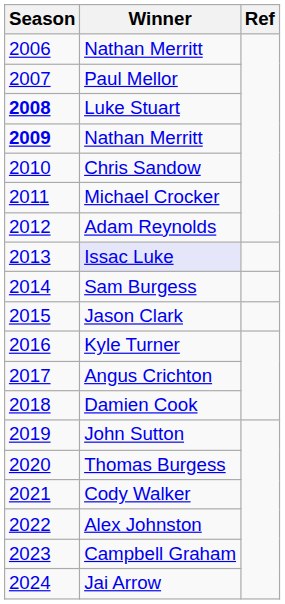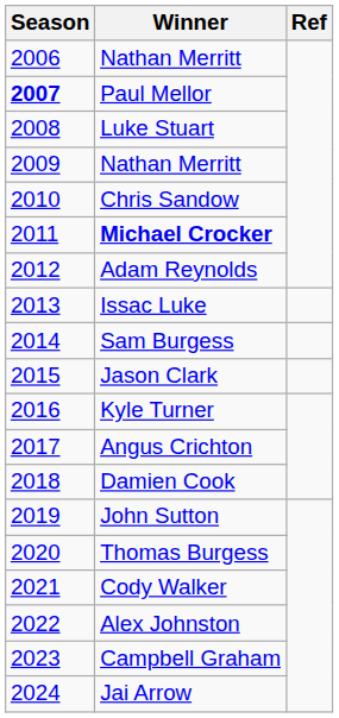Paul Mellor | Season: normal -> bold
Luke Stuart | Season: bold -> normal
2009 / Nathan Merritt | Season: bold -> normal
Michael Crocker | Winner: normal -> bold
Issac Luke | Winner: lavender background -> no background
